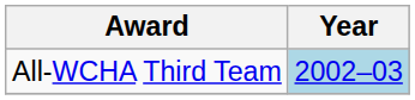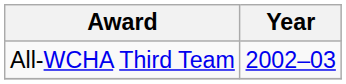row 2 | Year: lightblue background -> no background
